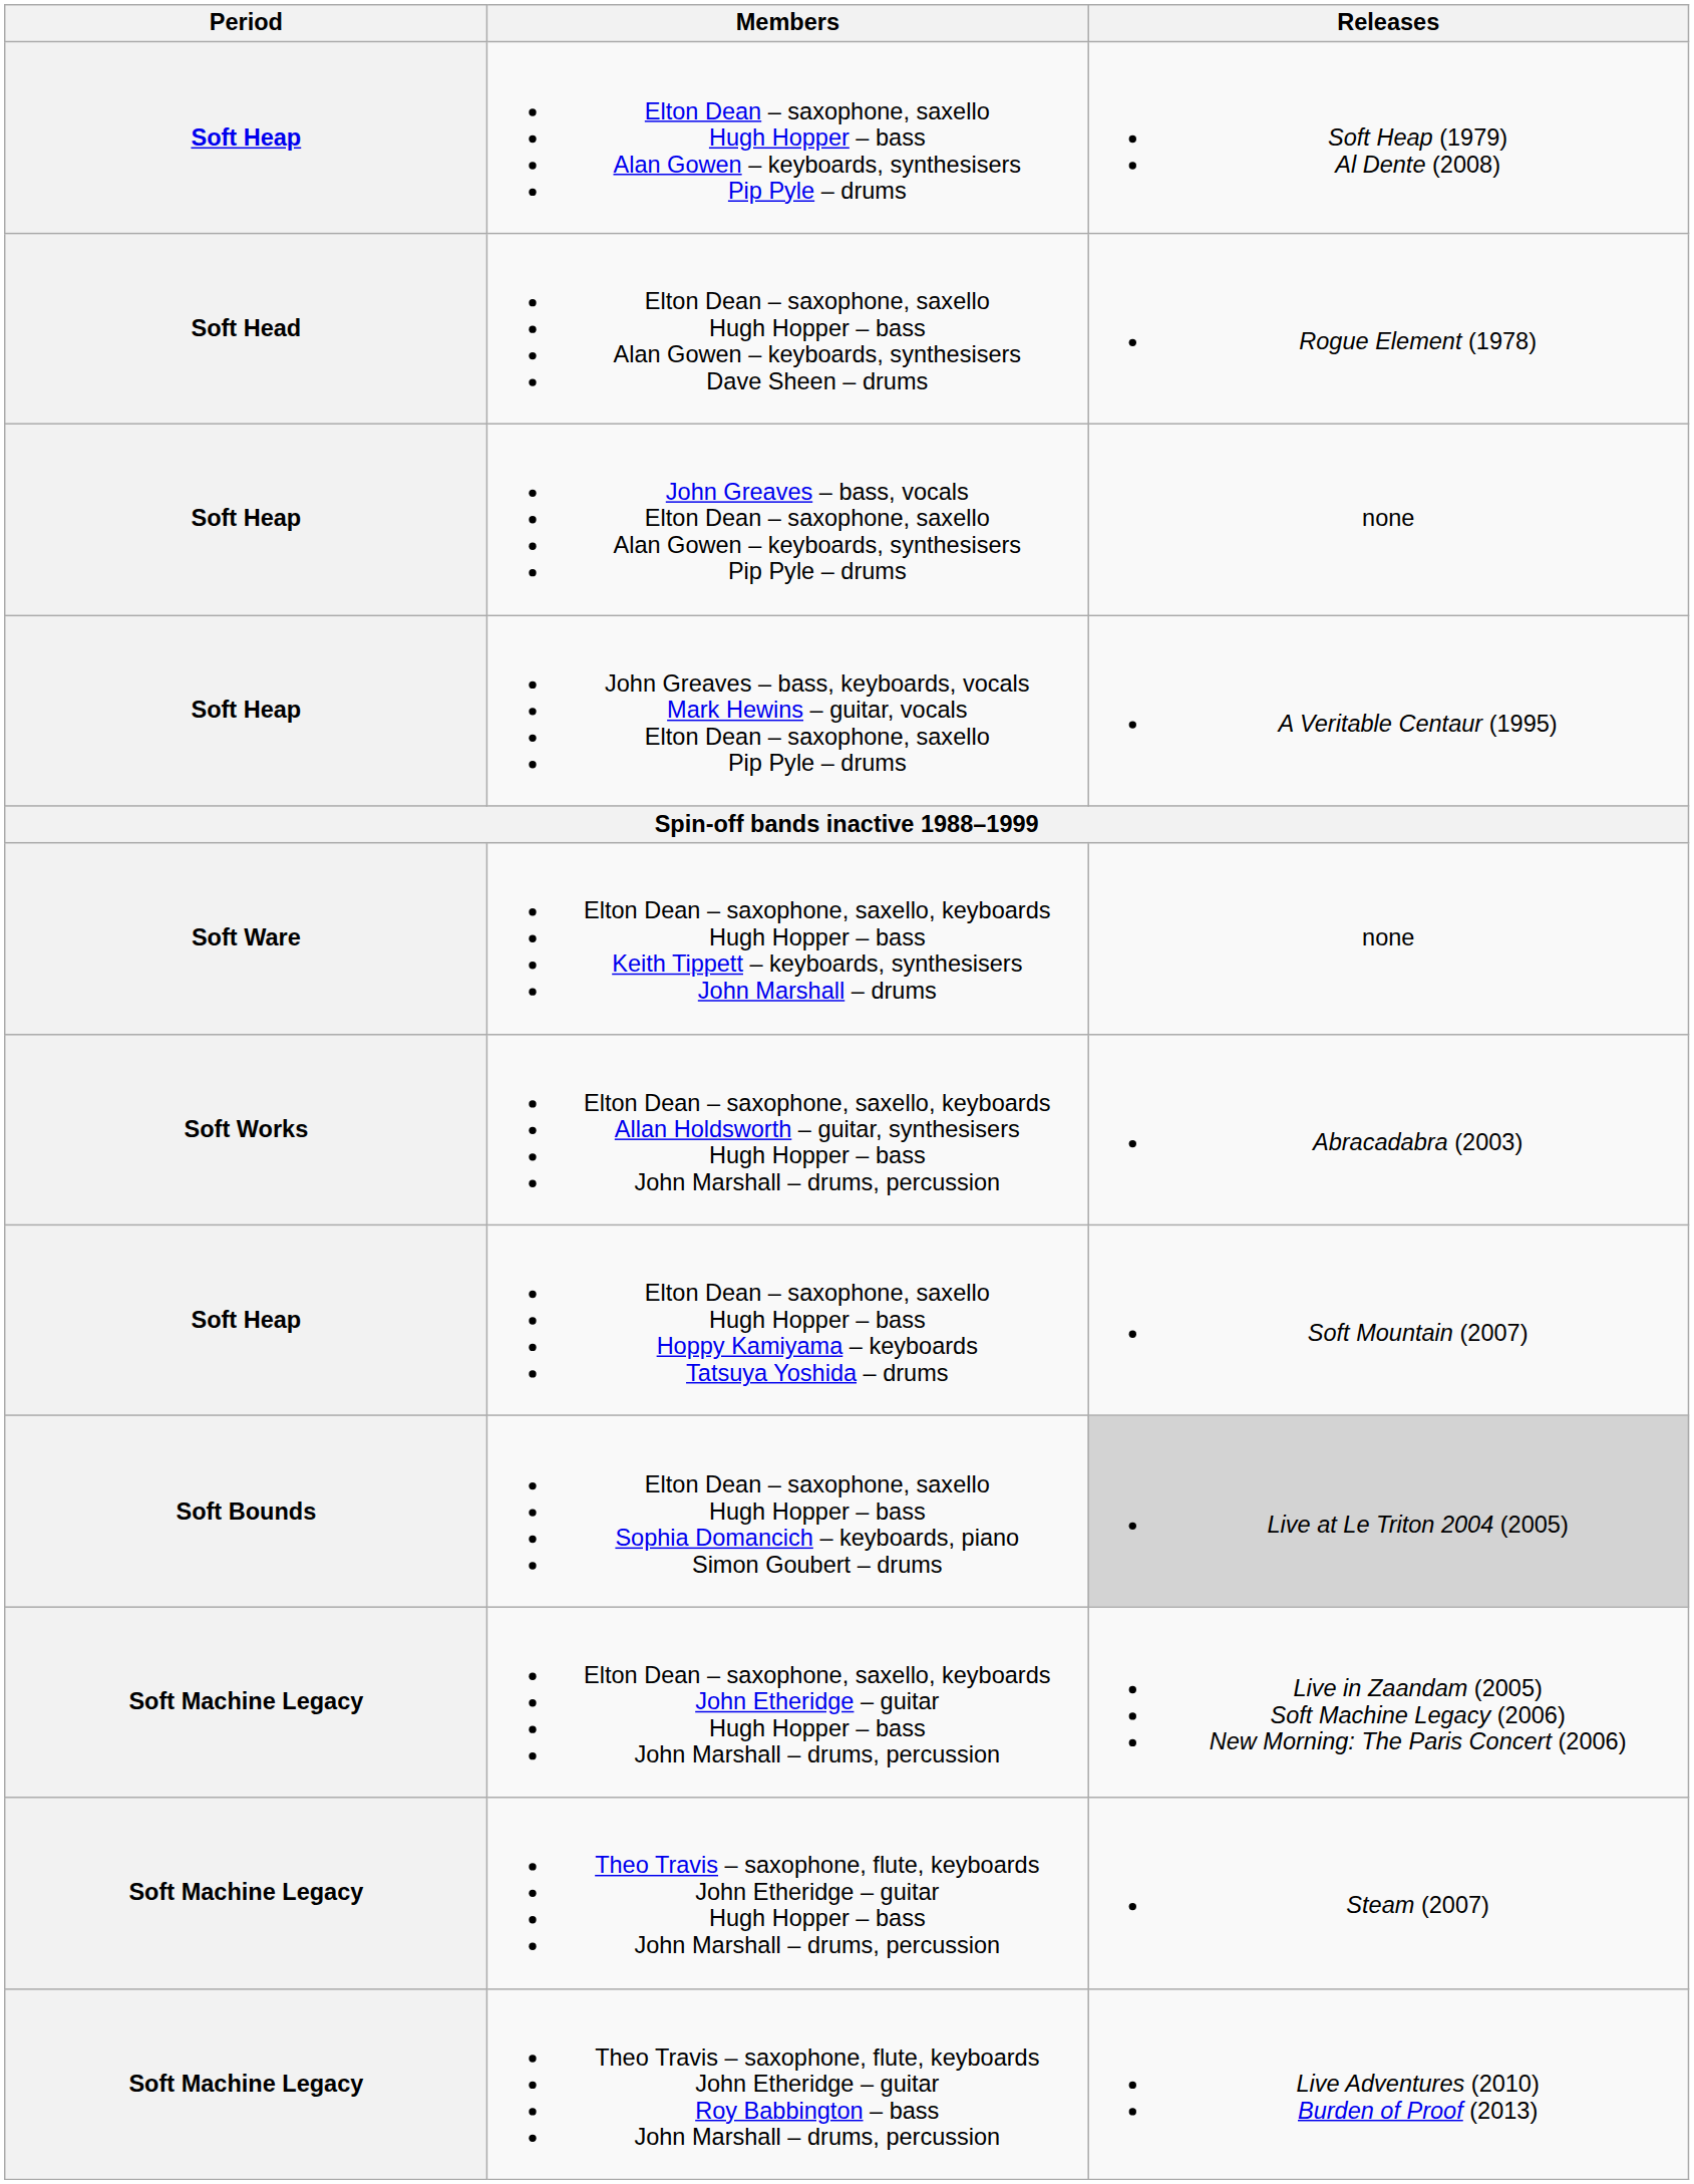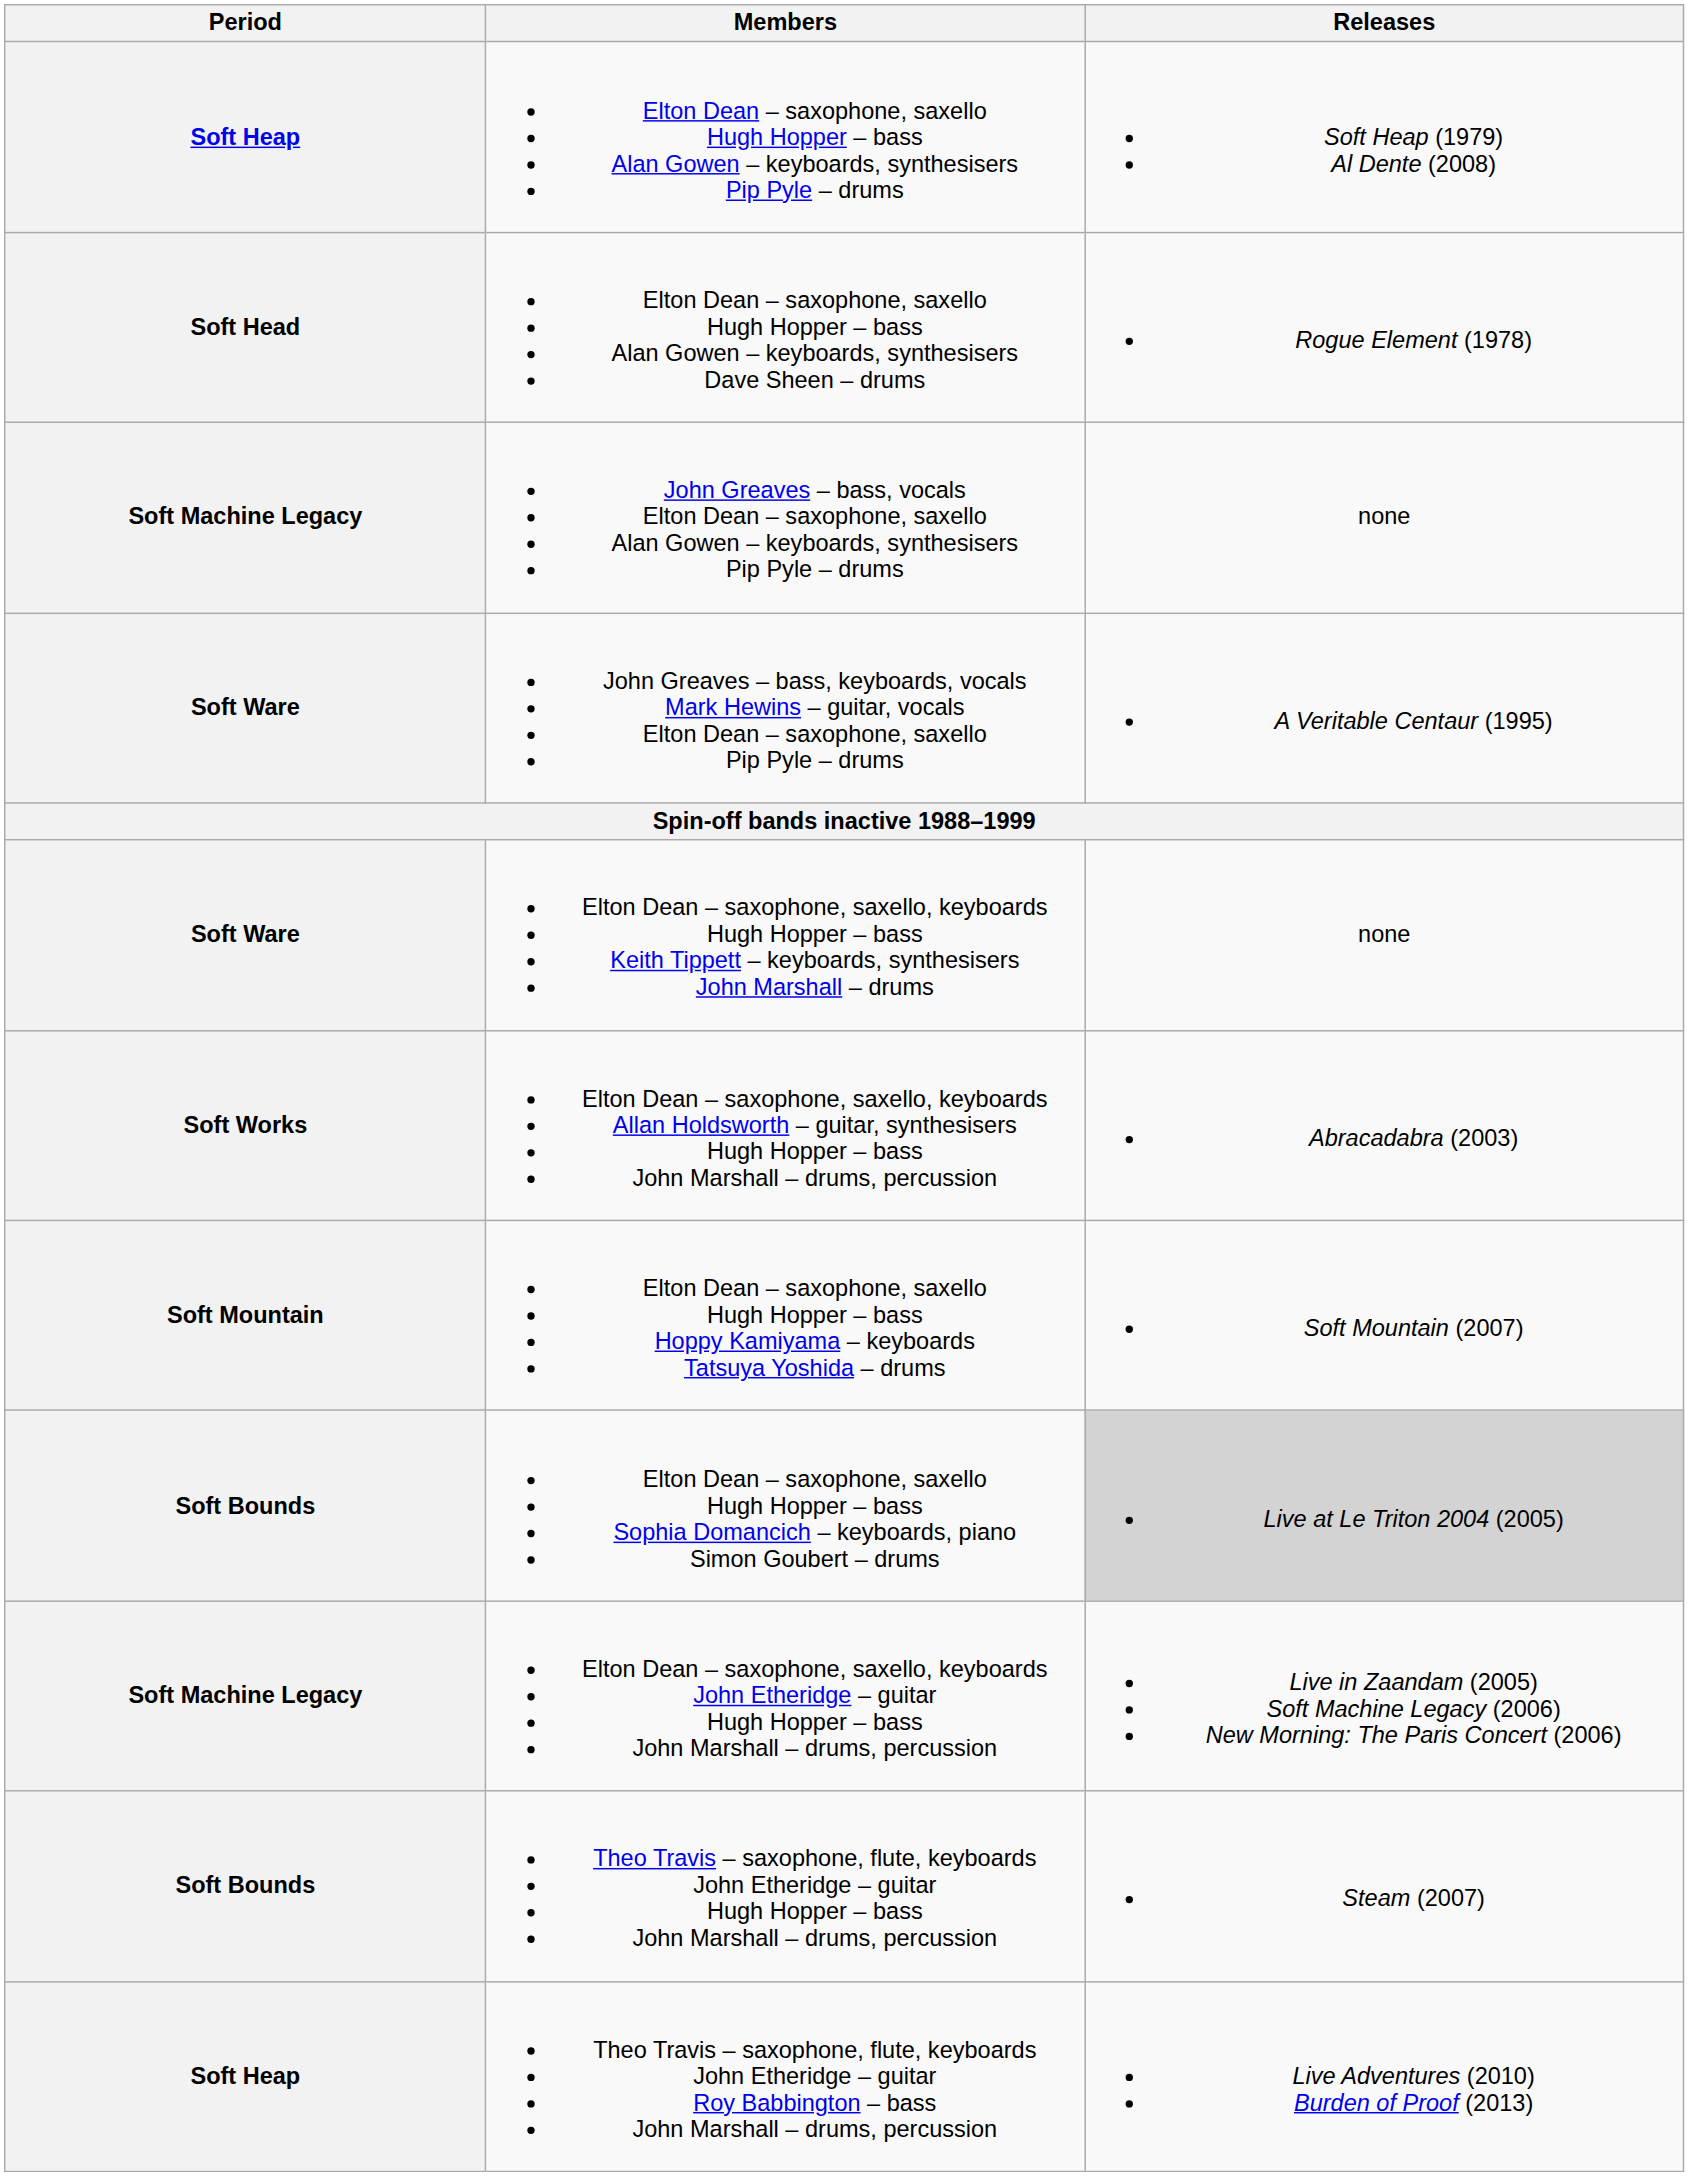row 4 | Period: Soft Heap -> Soft Machine Legacy
row 5 | Period: Soft Heap -> Soft Ware
row 9 | Period: Soft Heap -> Soft Mountain
row 12 | Period: Soft Machine Legacy -> Soft Bounds
row 13 | Period: Soft Machine Legacy -> Soft Heap
